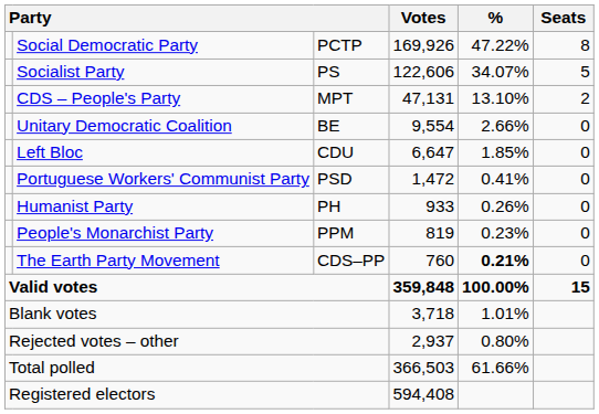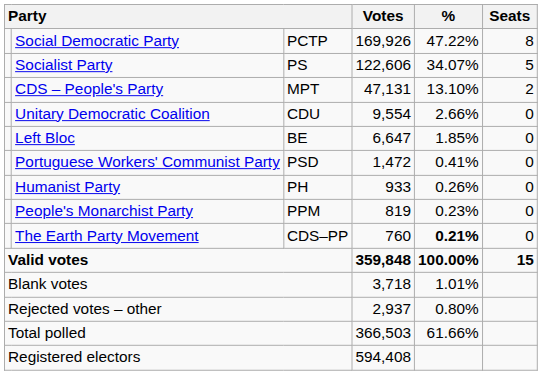Unitary Democratic Coalition | column 3: BE -> CDU
Left Bloc | column 3: CDU -> BE
